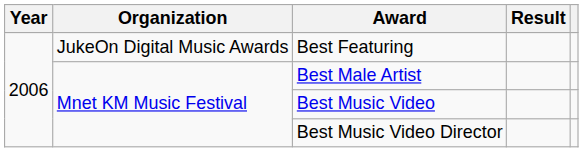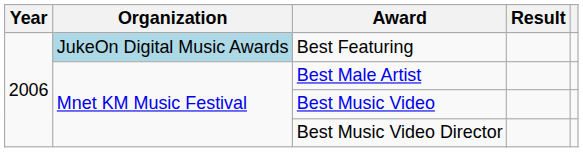Best Featuring | Organization: no background -> lightblue background
